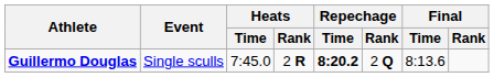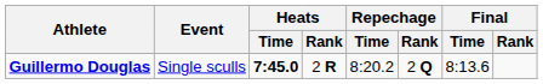Guillermo Douglas | Heats / Time: normal -> bold
Guillermo Douglas | Repechage / Time: bold -> normal
